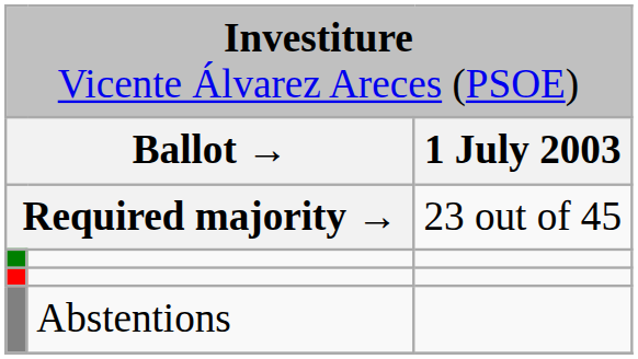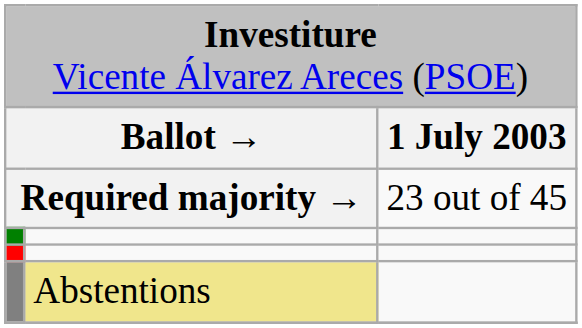Abstentions | column 2: no background -> khaki background
